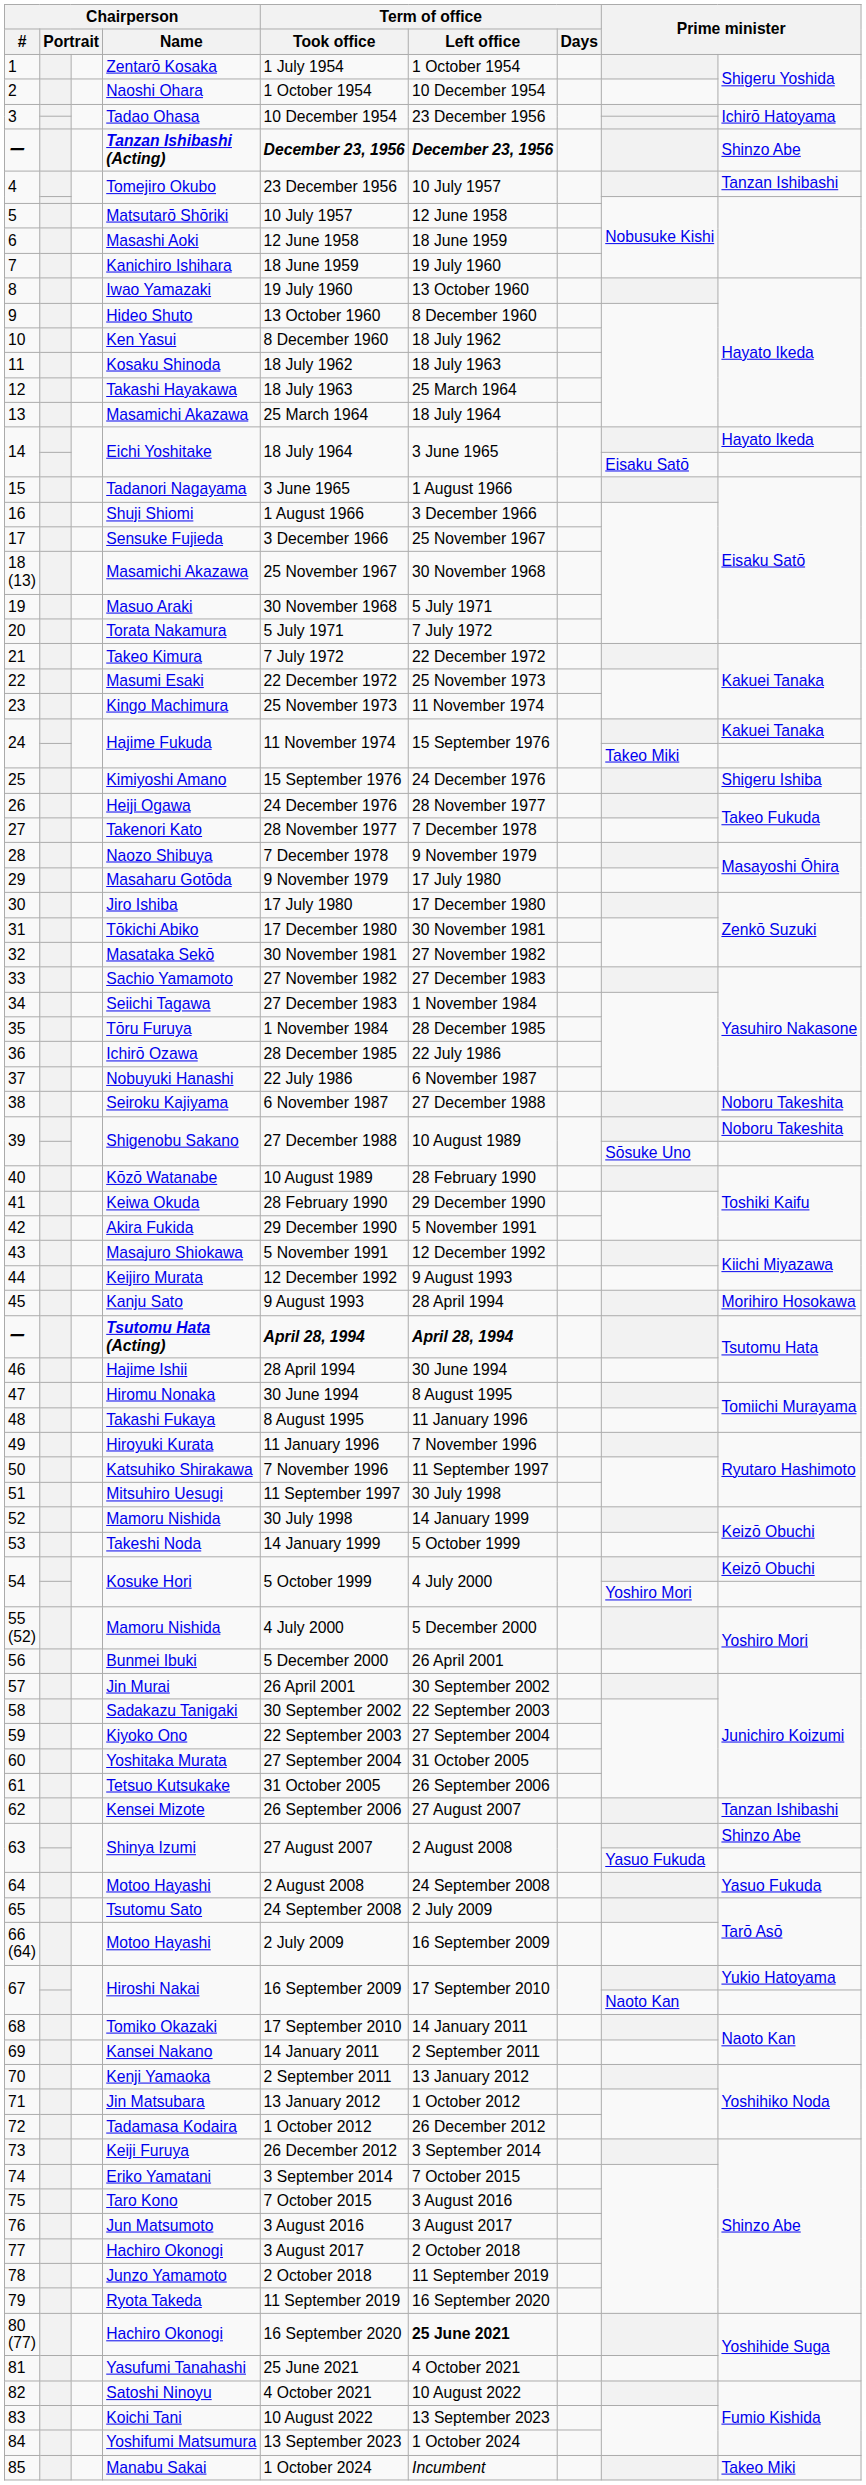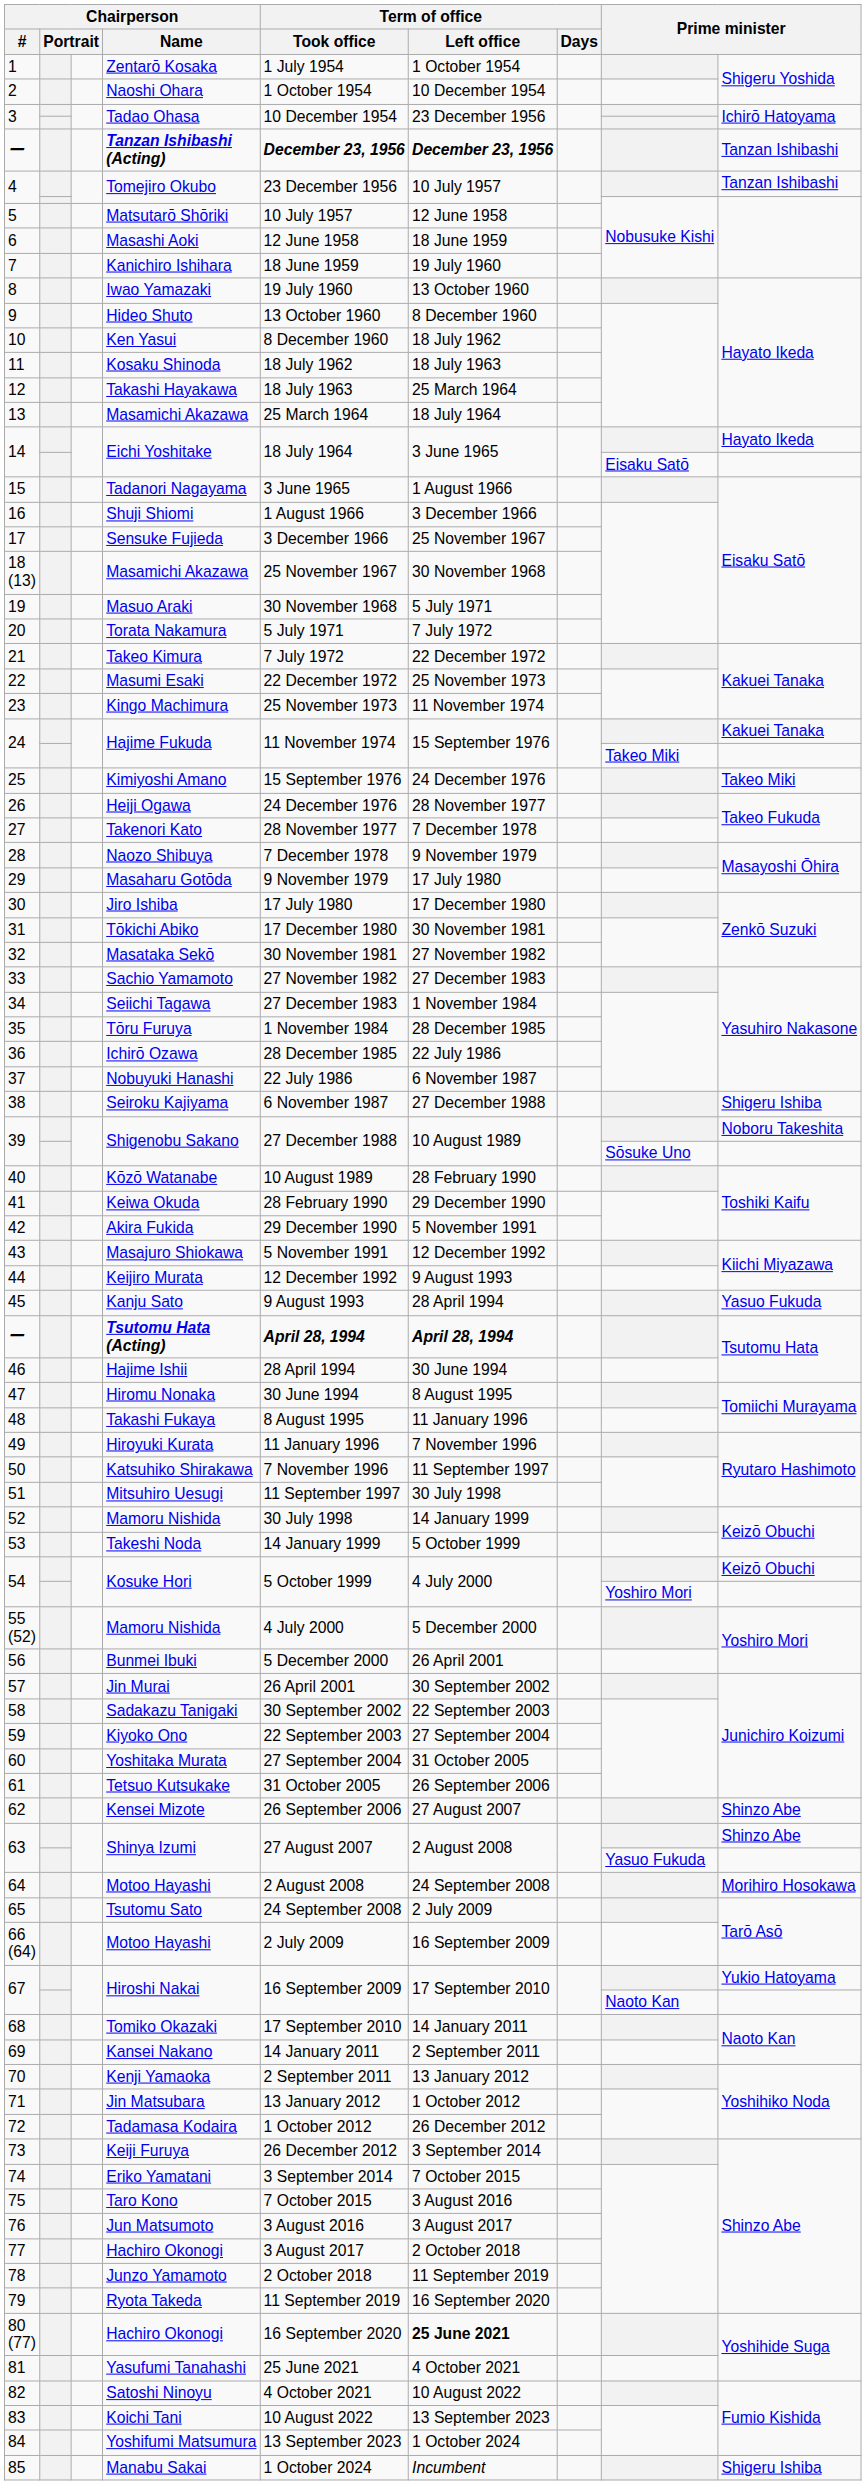ー / Tanzan Ishibashi (Acting) | column 9: Shinzo Abe -> Tanzan Ishibashi
25 | column 9: Shigeru Ishiba -> Takeo Miki
38 | column 9: Noboru Takeshita -> Shigeru Ishiba
45 | column 9: Morihiro Hosokawa -> Yasuo Fukuda
62 | column 9: Tanzan Ishibashi -> Shinzo Abe
64 | column 9: Yasuo Fukuda -> Morihiro Hosokawa
85 | column 9: Takeo Miki -> Shigeru Ishiba
